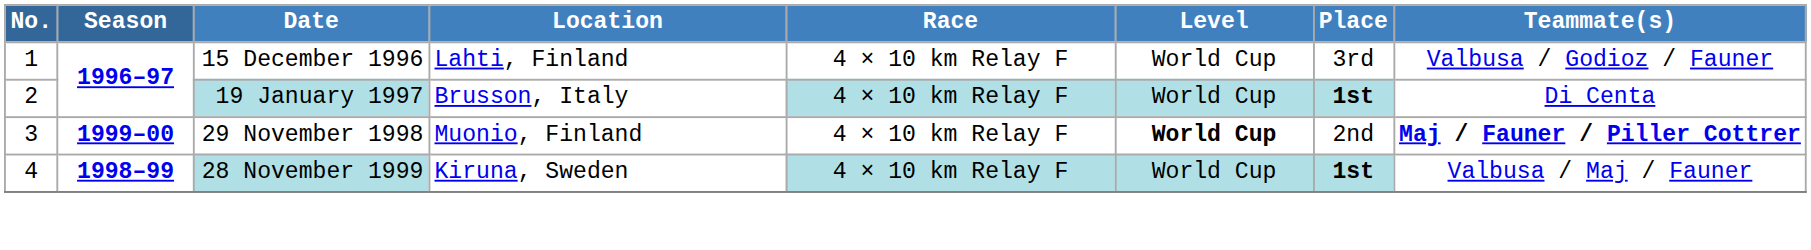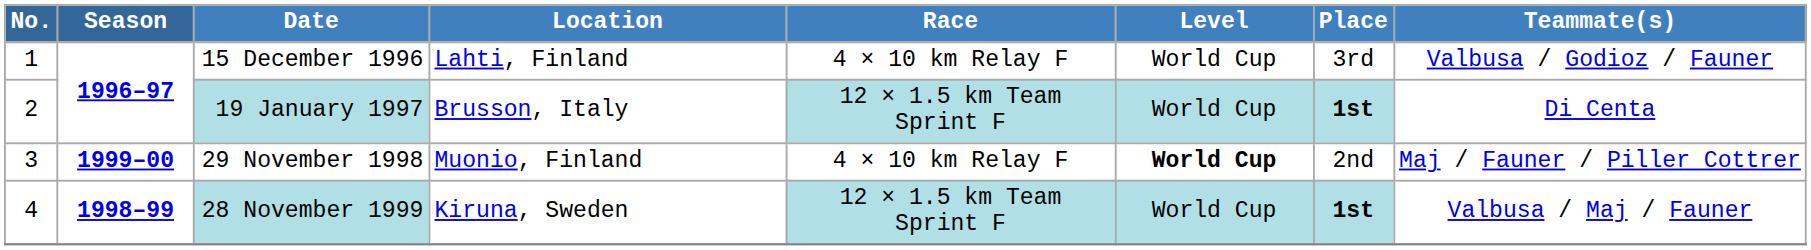19 January 1997 | Race: 4 × 10 km Relay F -> 12 × 1.5 km Team Sprint F
29 November 1998 | Teammate(s): bold -> normal
28 November 1999 | Race: 4 × 10 km Relay F -> 12 × 1.5 km Team Sprint F
